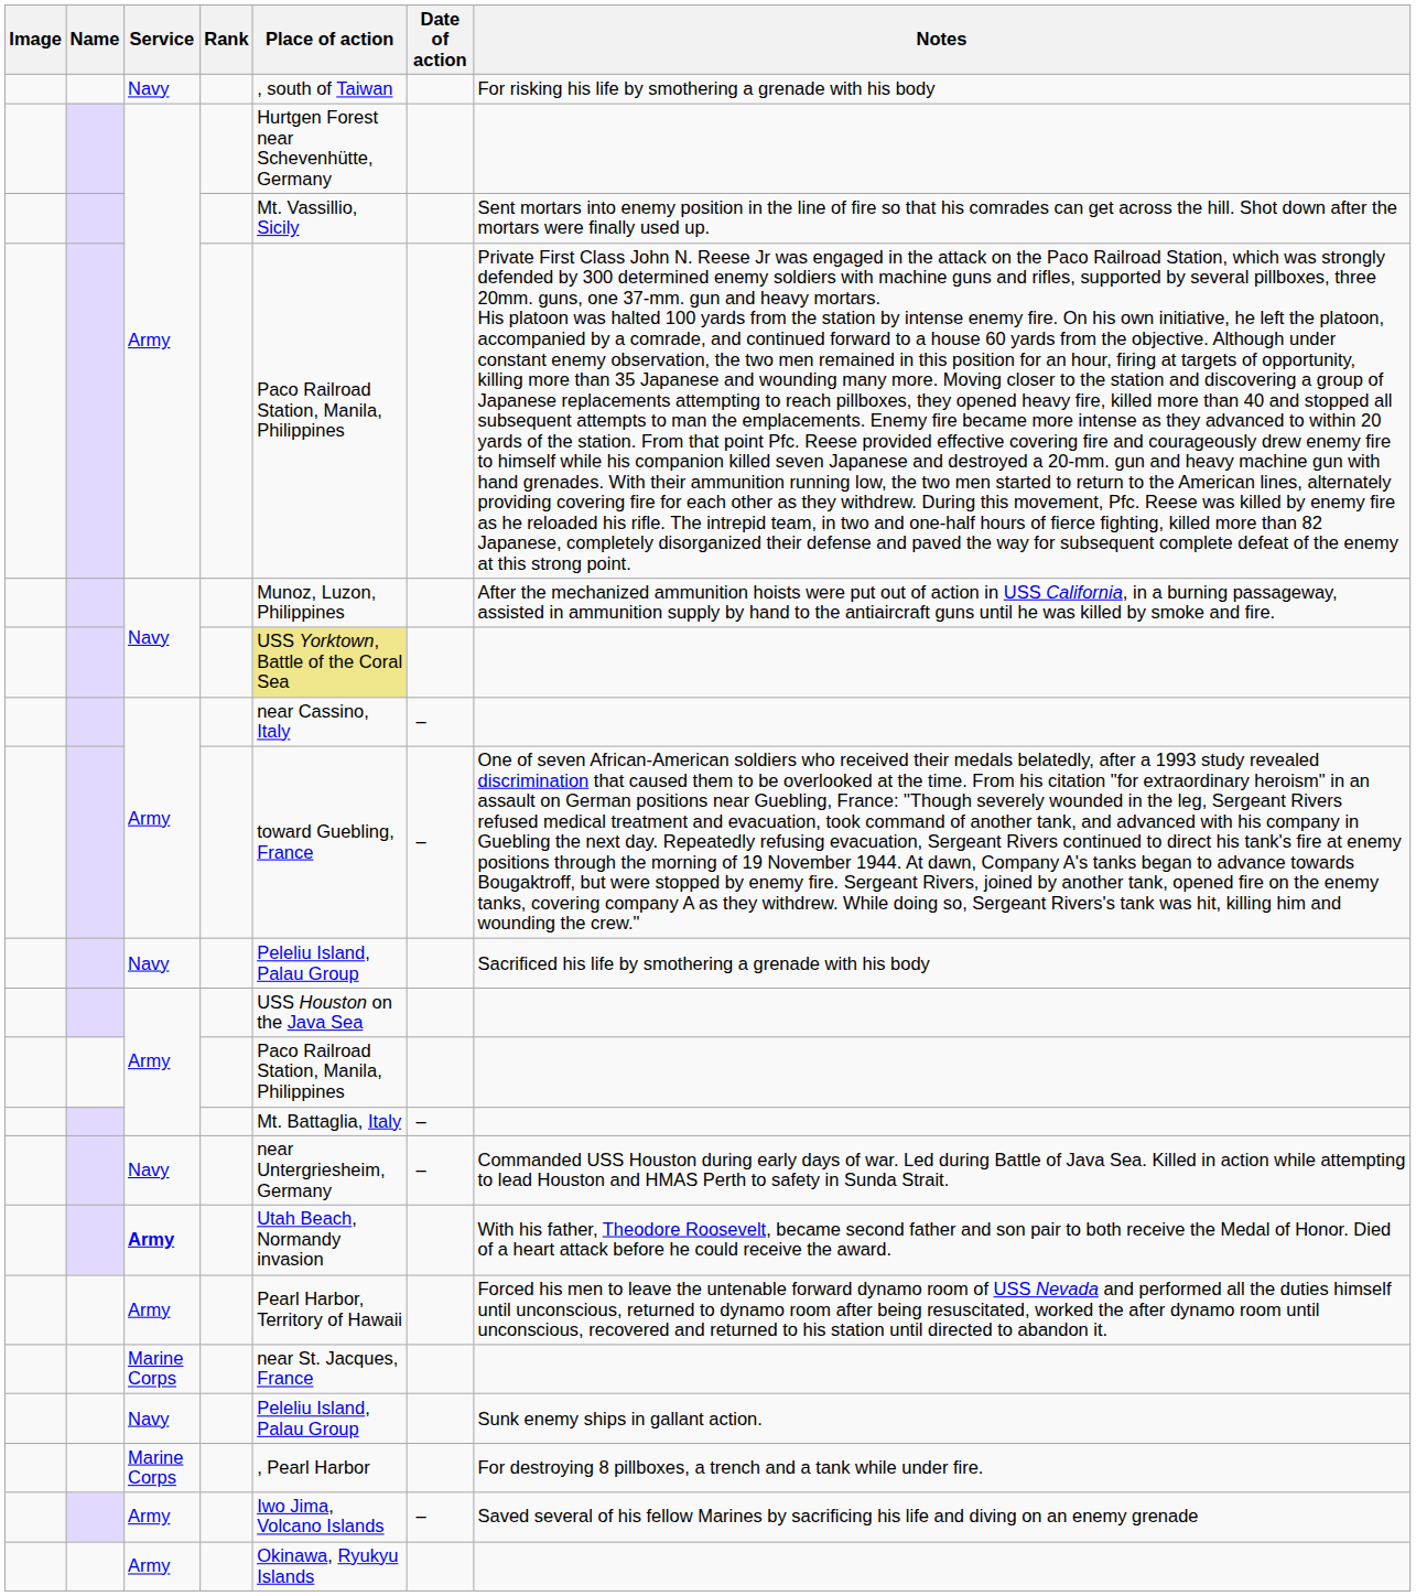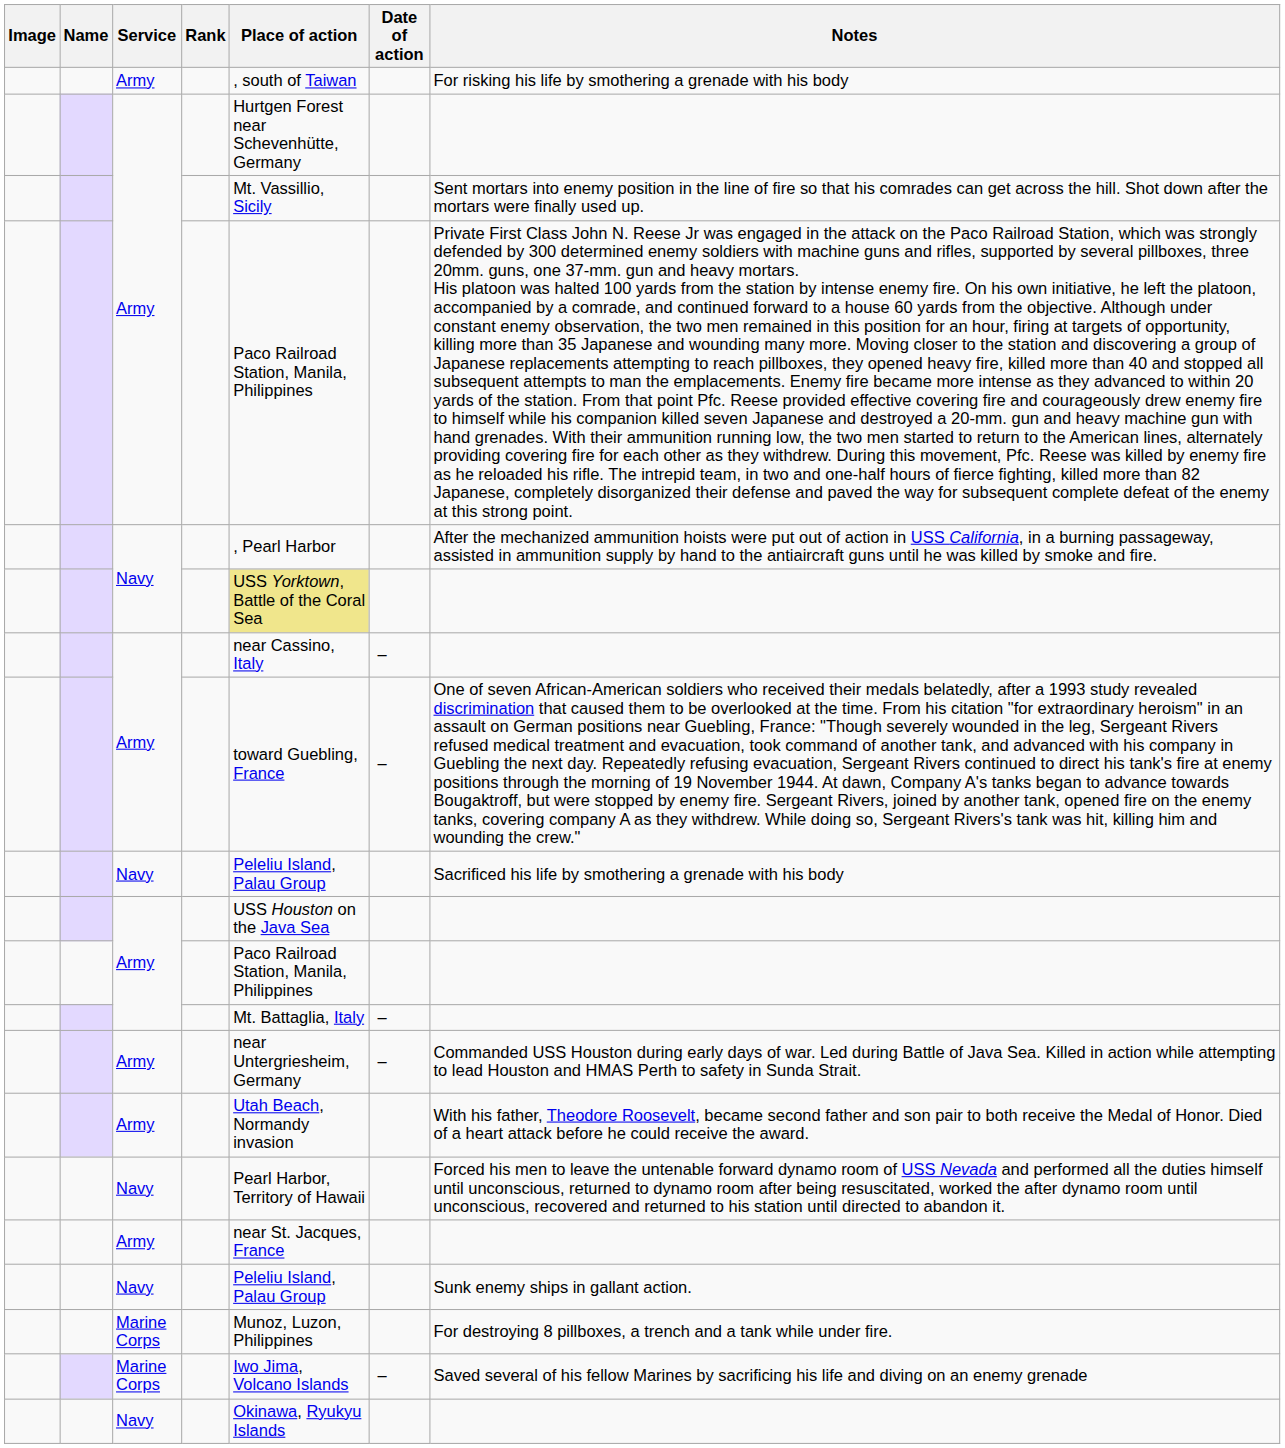row 2 | Service: Navy -> Army
row 6 | Place of action: Munoz, Luzon, Philippines -> , Pearl Harbor
row 14 | Service: Navy -> Army
row 15 | Service: bold -> normal
row 16 | Service: Army -> Navy
row 17 | Service: Marine Corps -> Army
row 19 | Place of action: , Pearl Harbor -> Munoz, Luzon, Philippines
row 20 | Service: Army -> Marine Corps
row 21 | Service: Army -> Navy
